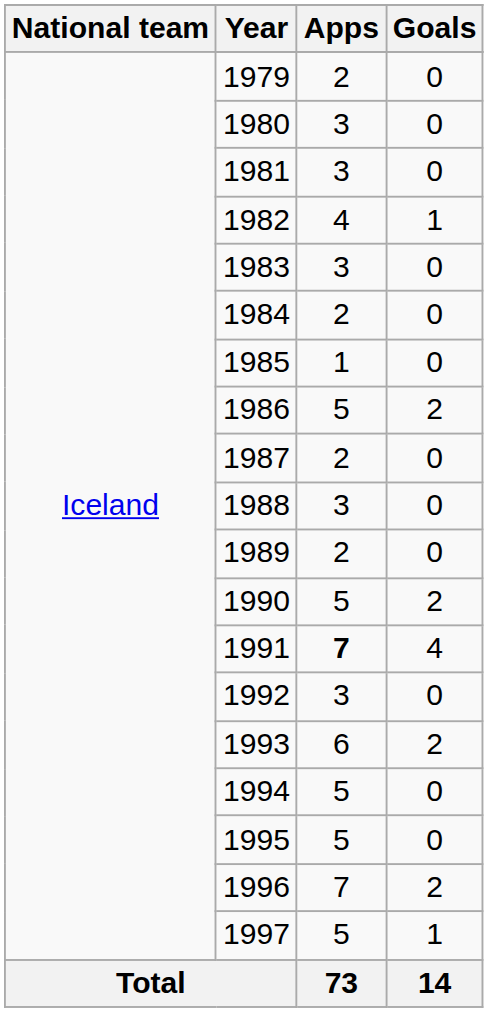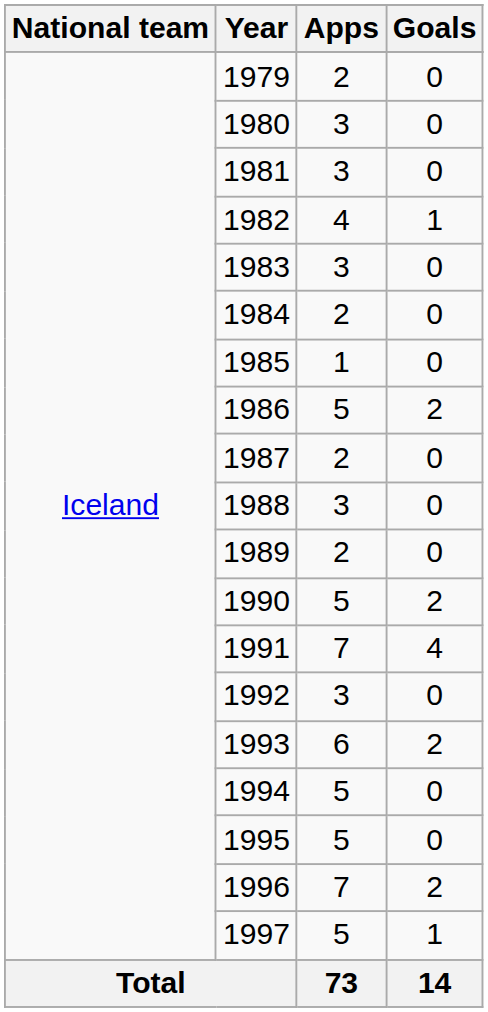1991 | Apps: bold -> normal
